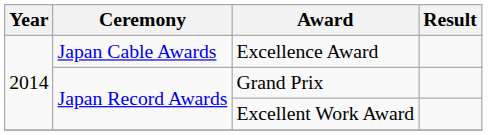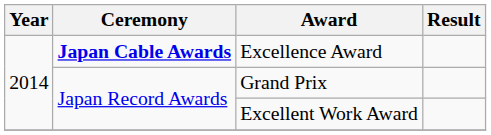Excellence Award | Ceremony: normal -> bold
